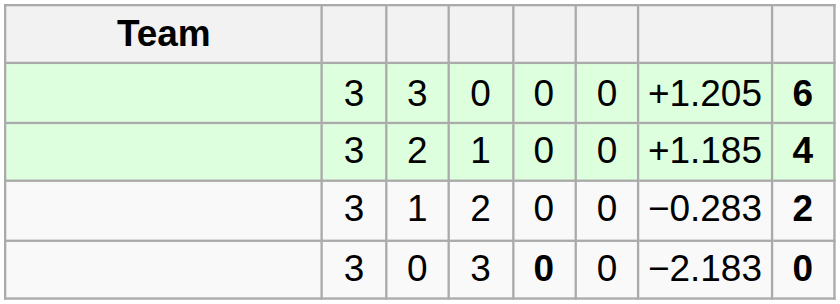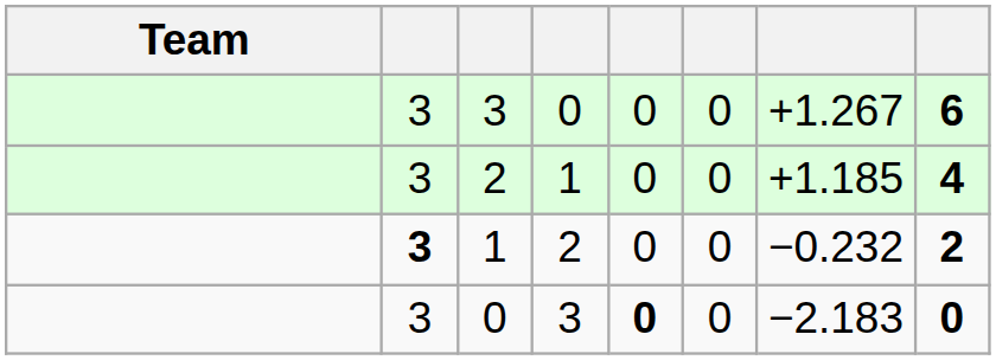row 2 | column 7: +1.205 -> +1.267
row 4 | column 2: normal -> bold
row 4 | column 7: −0.283 -> −0.232
